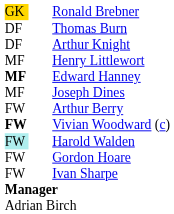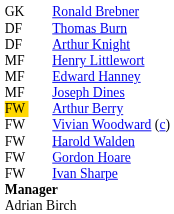Ronald Brebner | column 1: gold background -> no background
Edward Hanney | column 1: bold -> normal
Arthur Berry | column 1: no background -> gold background
Vivian Woodward (c) | column 1: bold -> normal
Harold Walden | column 1: paleturquoise background -> no background
